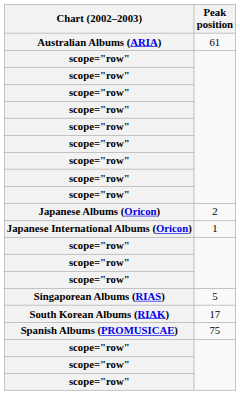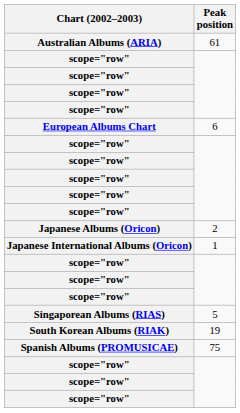+ row: European Albums Chart | 6
South Korean Albums (RIAK) | Peak position: 17 -> 19
